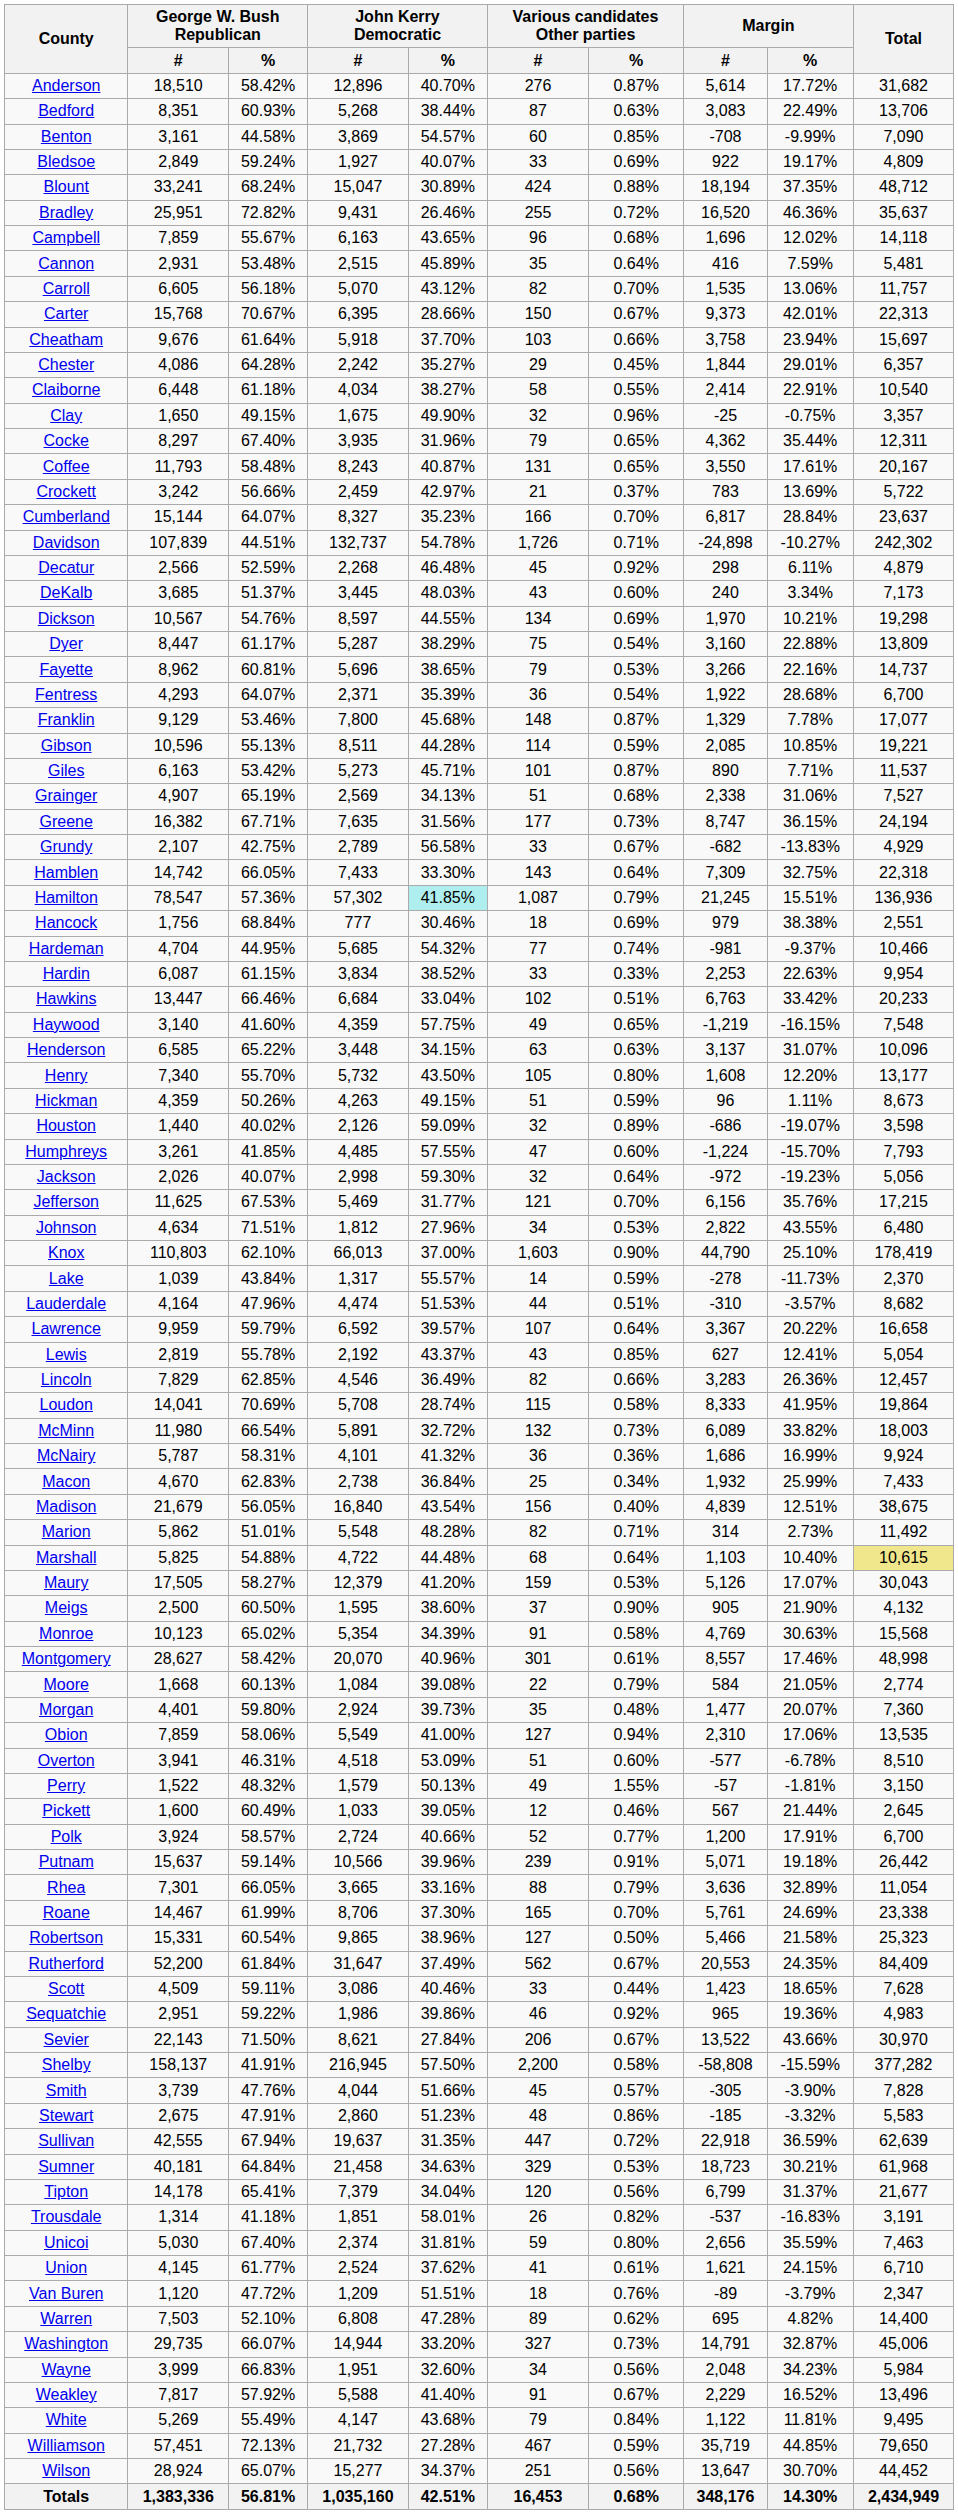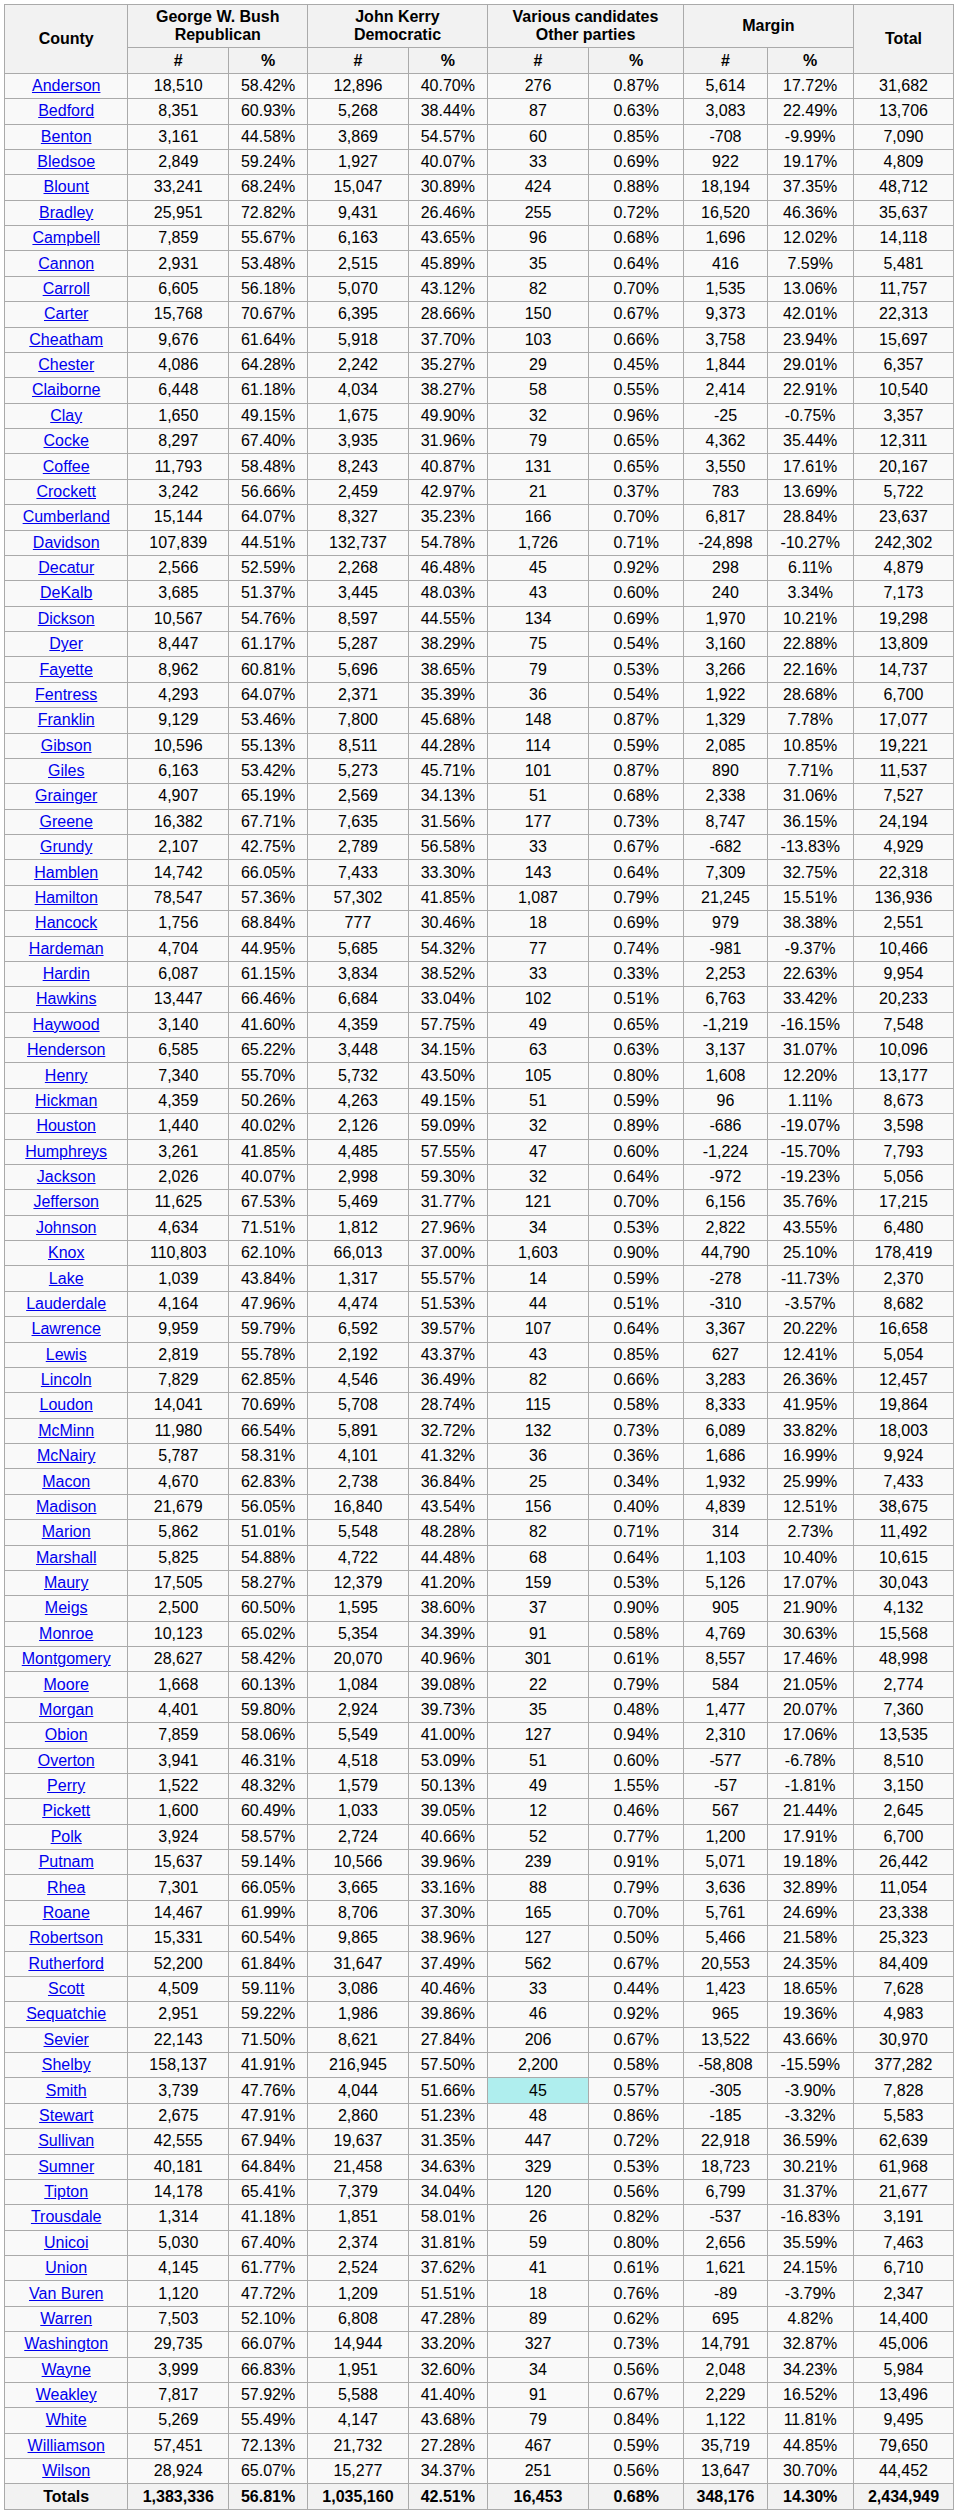Hamilton | John Kerry Democratic / %: paleturquoise background -> no background
Marshall | Total: khaki background -> no background
Smith | Various candidates Other parties / #: no background -> paleturquoise background
